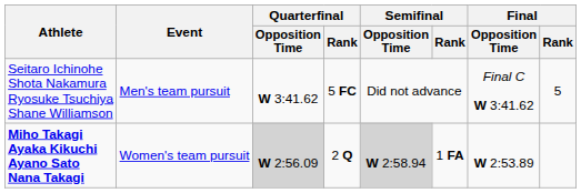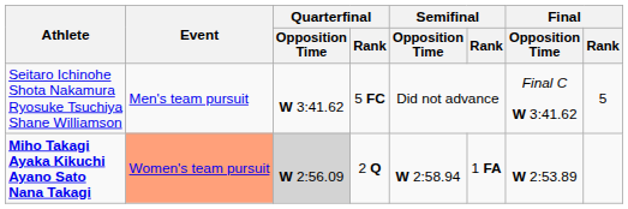Miho Takagi Ayaka Kikuchi Ayano Sato Nana Takagi | Event: no background -> lightsalmon background
Miho Takagi Ayaka Kikuchi Ayano Sato Nana Takagi | Semifinal / Opposition Time: lightgrey background -> no background
